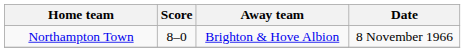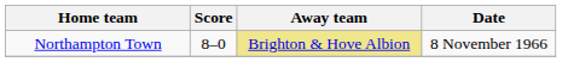Northampton Town | Away team: no background -> khaki background
